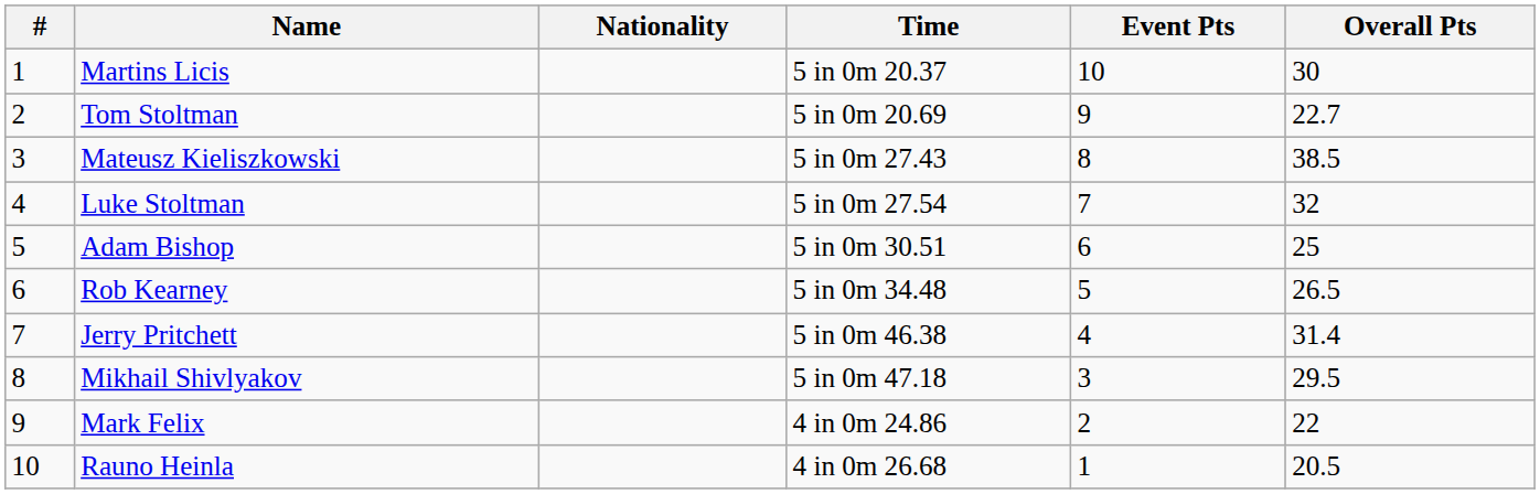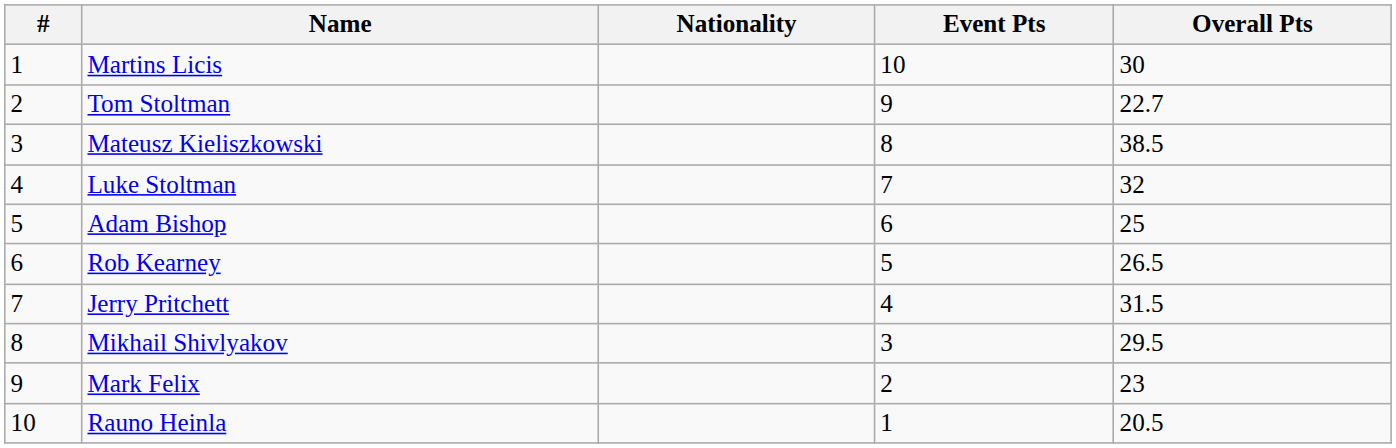- column: Time | 5 in 0m 20.37 | 5 in 0m 20.69 | 5 in 0m 27.43 | 5 in 0m 27.54 | 5 in 0m 30.51 | 5 in 0m 34.48 | 5 in 0m 46.38 | 5 in 0m 47.18 | 4 in 0m 24.86 | 4 in 0m 26.68
Jerry Pritchett | Overall Pts: 31.4 -> 31.5
Mark Felix | Overall Pts: 22 -> 23
